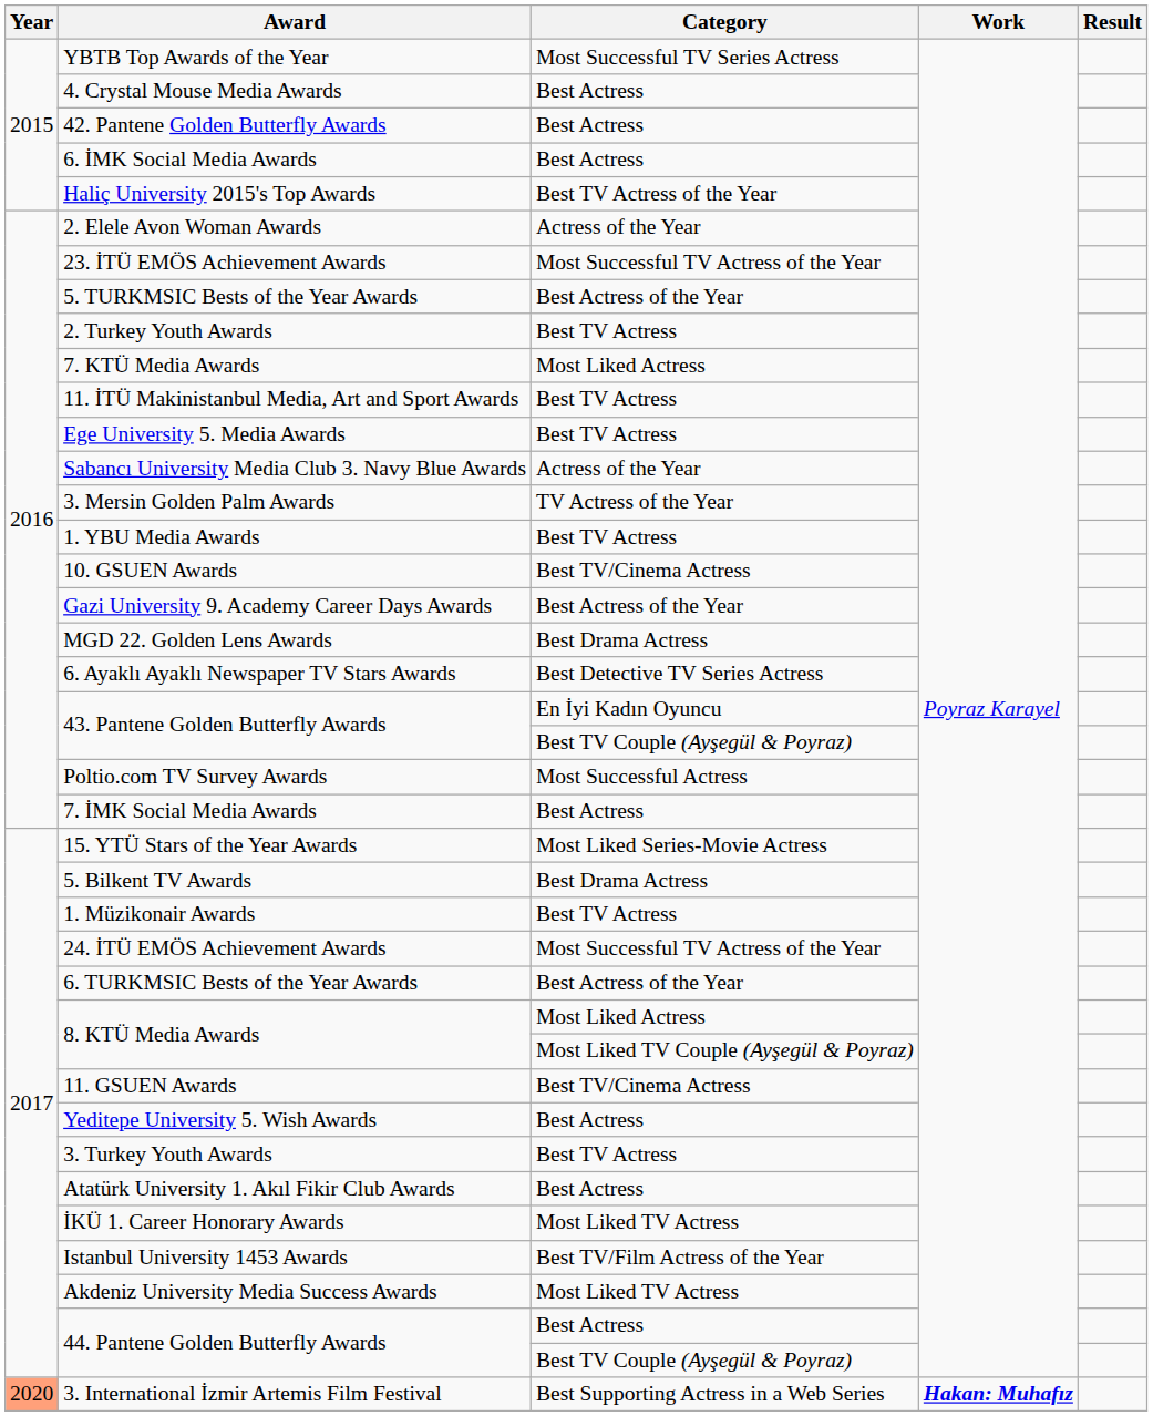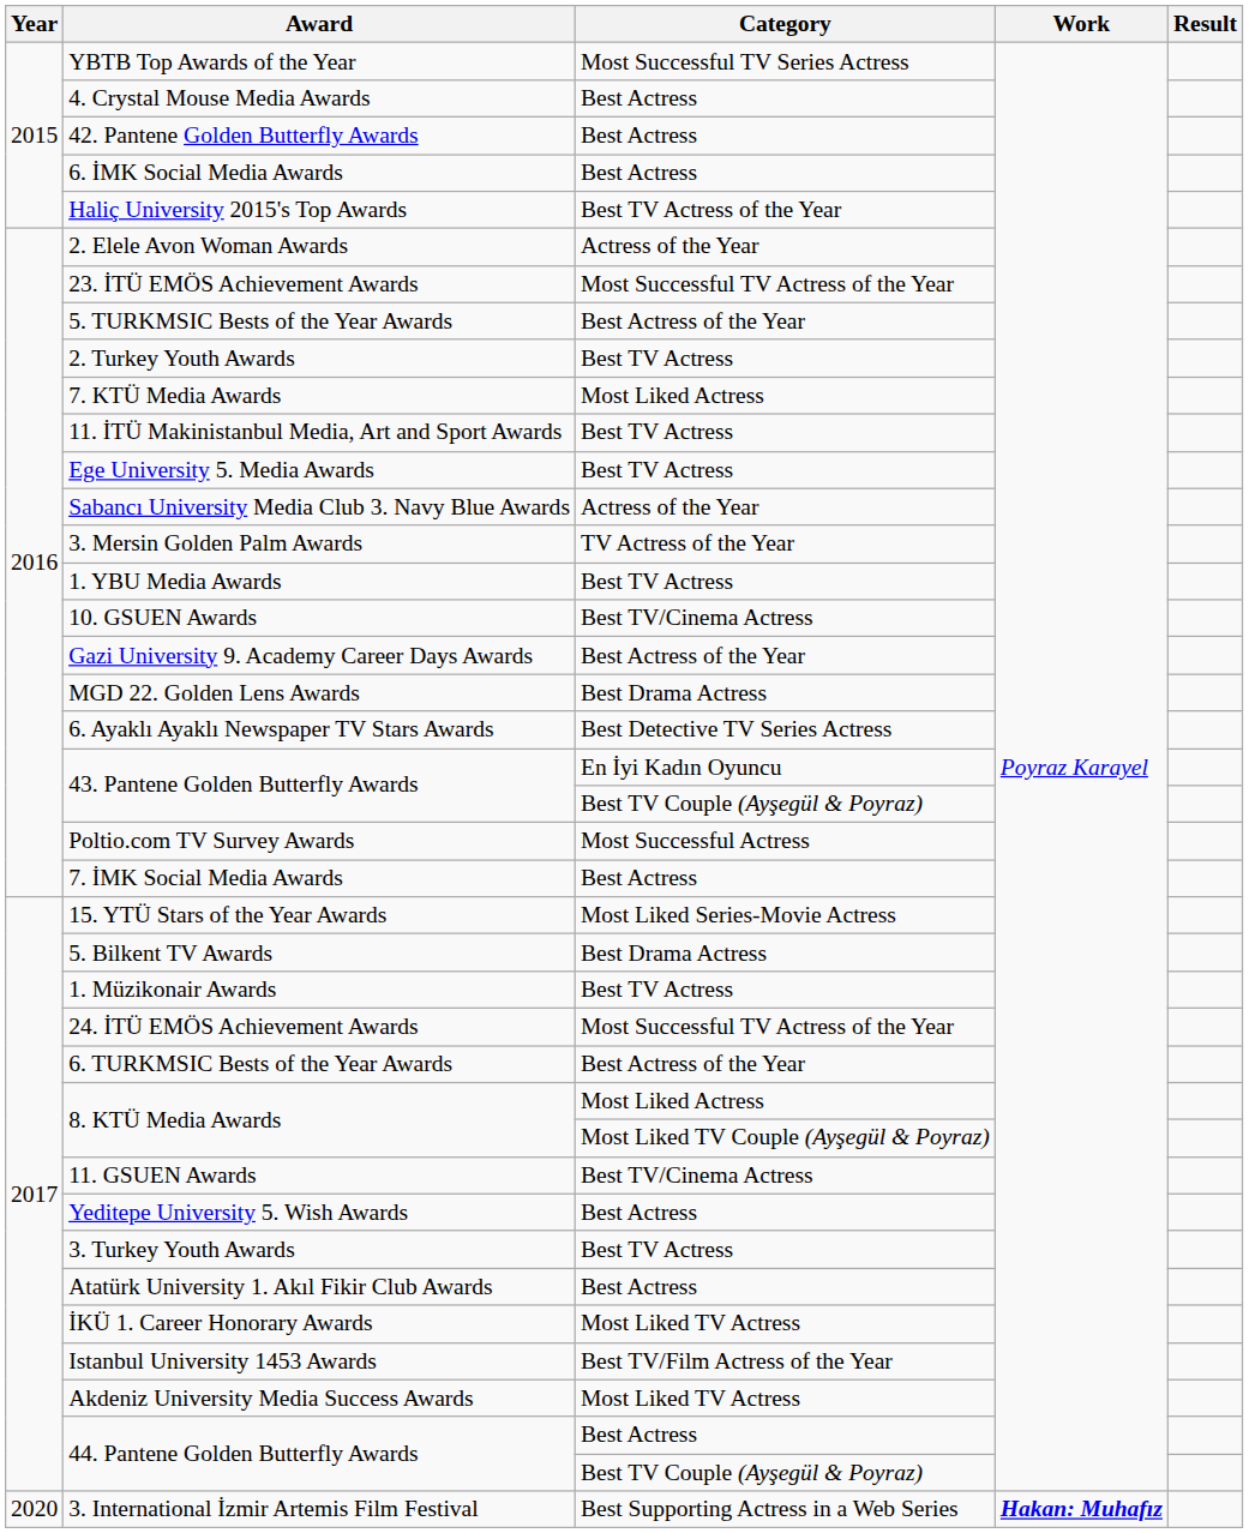3. International İzmir Artemis Film Festival | Year: lightsalmon background -> no background
